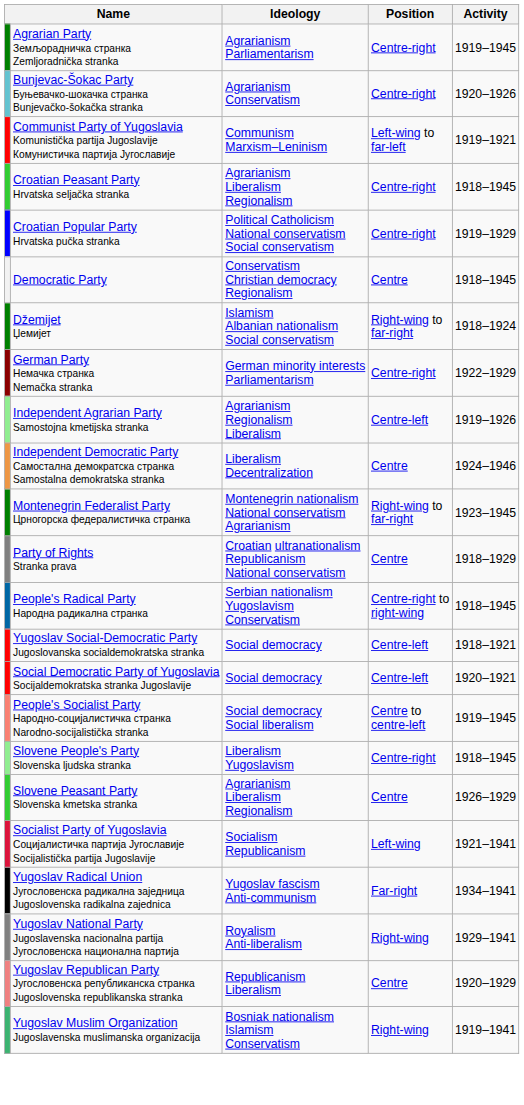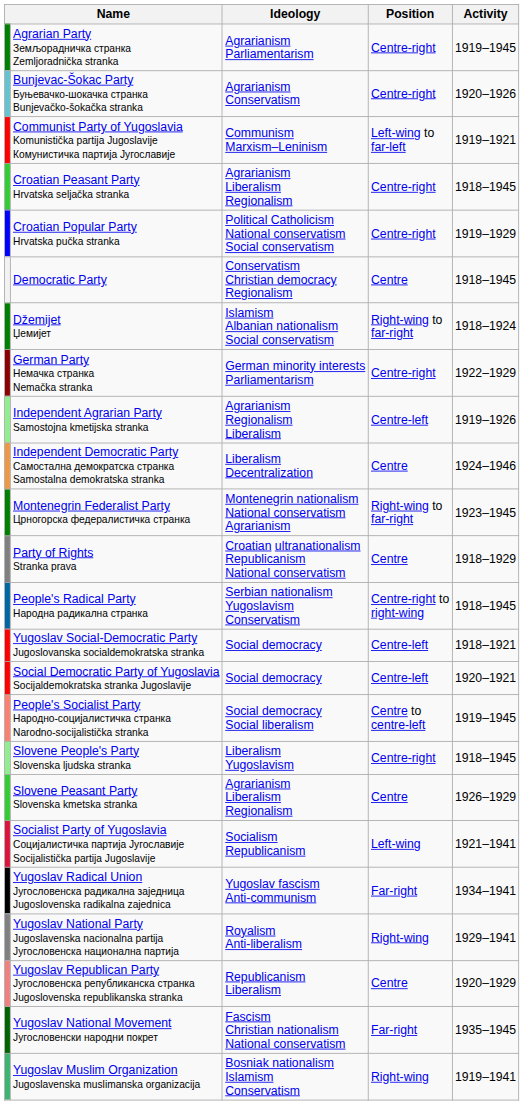+ row: Yugoslav National Movement Југословенски народни покрет | Fascism Christian nationalism National conservatism | Far-right | 1935–1945
